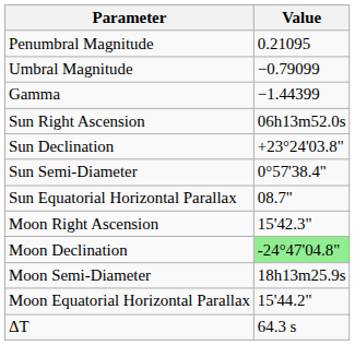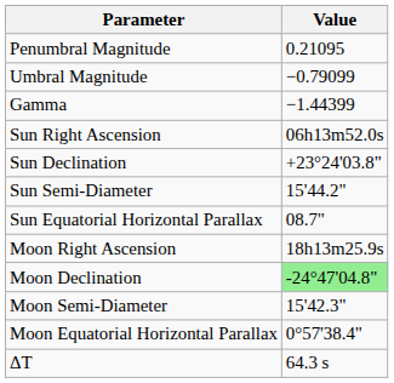Sun Semi-Diameter | Value: 0°57'38.4" -> 15'44.2"
Moon Right Ascension | Value: 15'42.3" -> 18h13m25.9s
Moon Semi-Diameter | Value: 18h13m25.9s -> 15'42.3"
Moon Equatorial Horizontal Parallax | Value: 15'44.2" -> 0°57'38.4"
